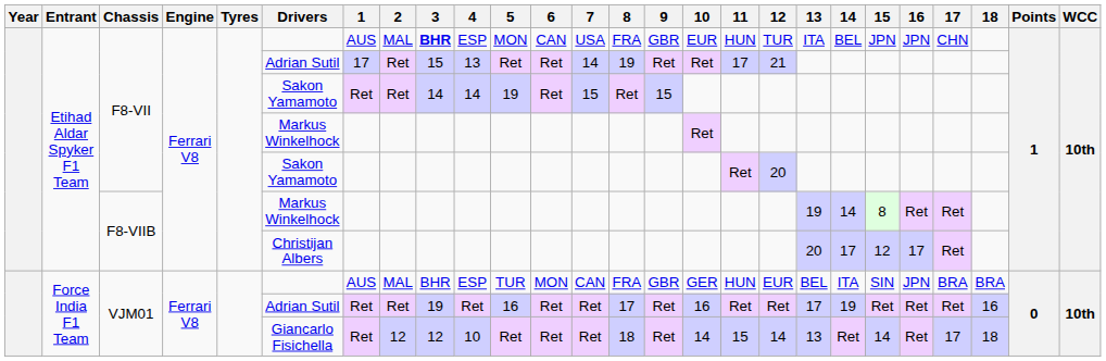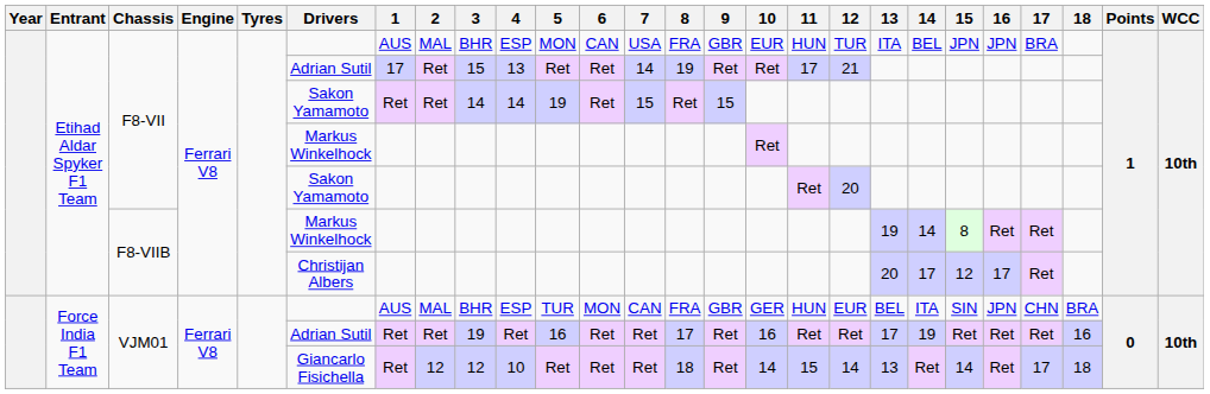row 2 | 3: bold -> normal
row 2 | 17: CHN -> BRA
row 9 | 17: BRA -> CHN
